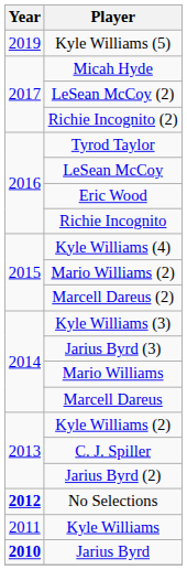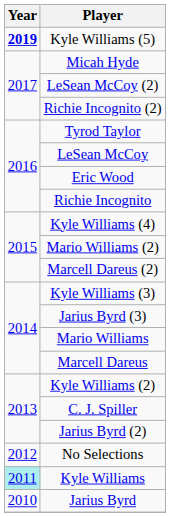Kyle Williams (5) | Year: normal -> bold
No Selections | Year: bold -> normal
Kyle Williams | Year: no background -> paleturquoise background
Jarius Byrd | Year: bold -> normal
